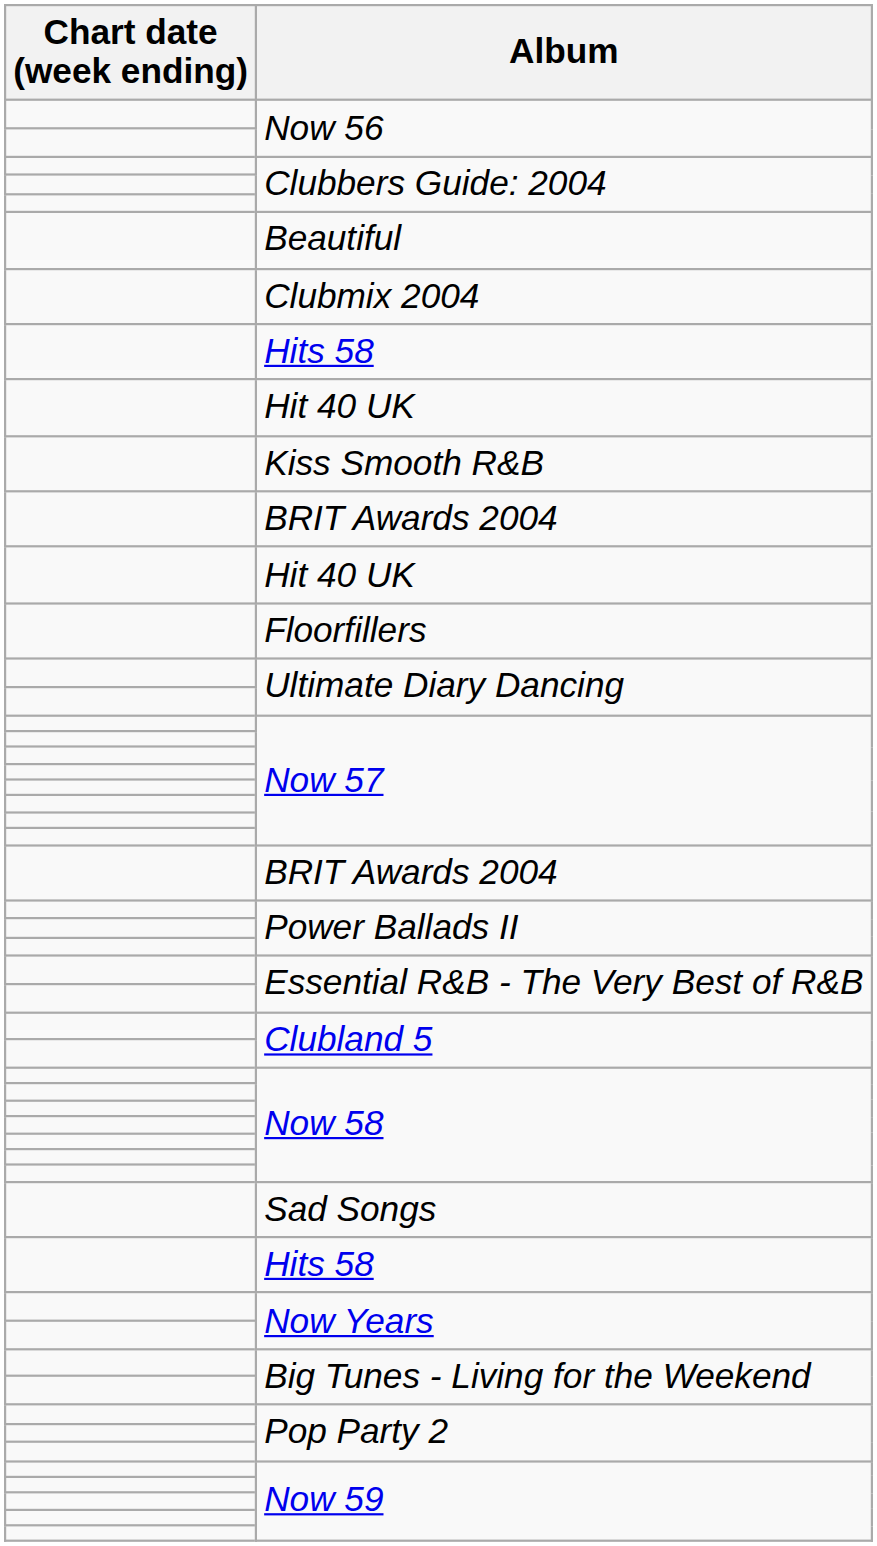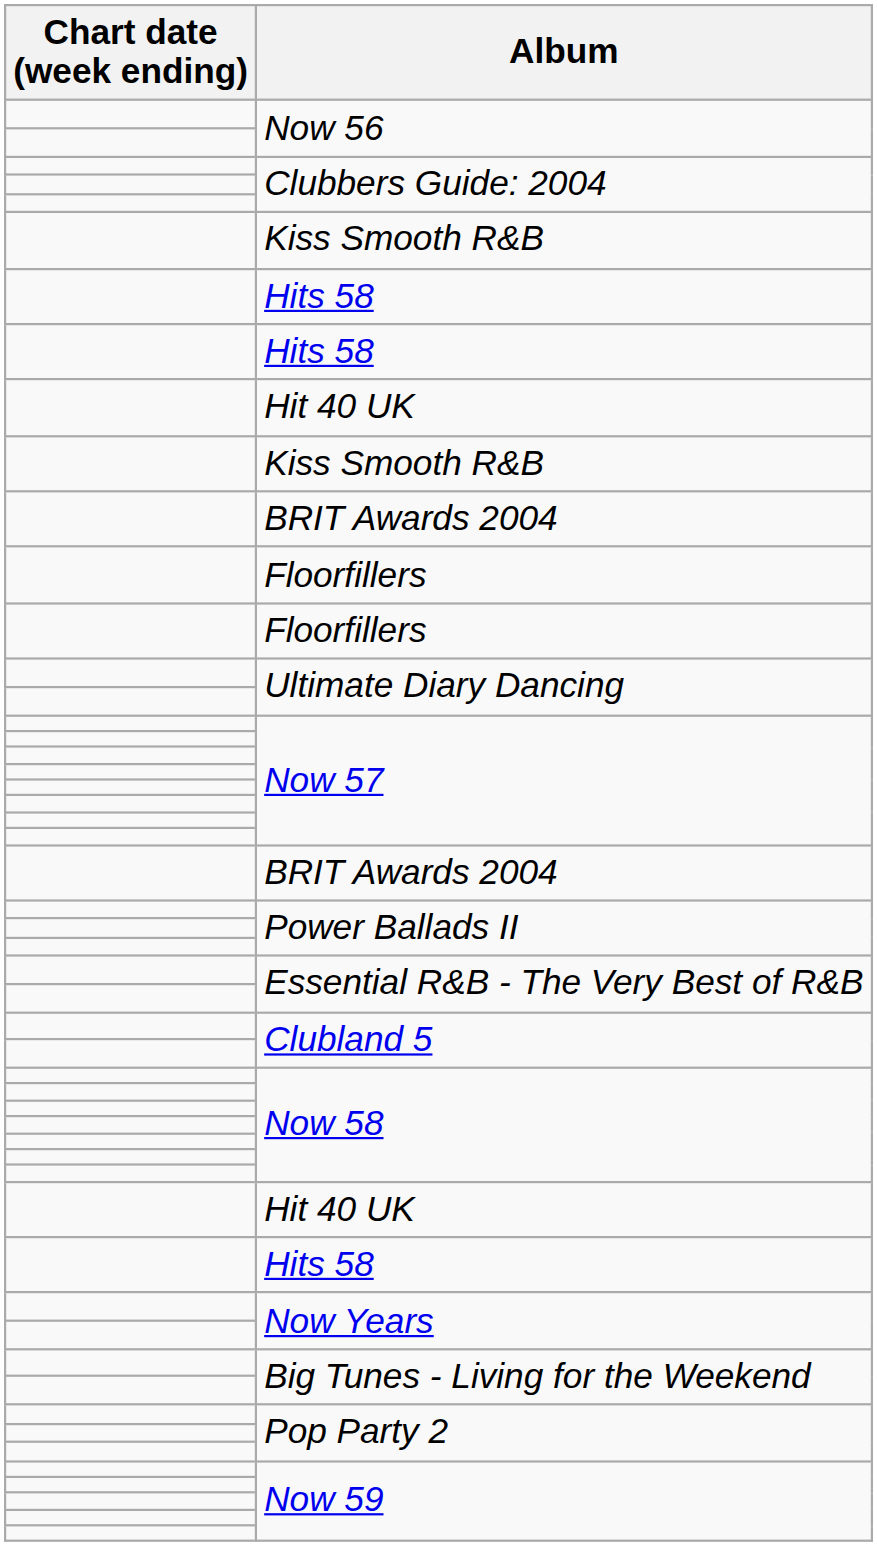row 7 | Album: Beautiful -> Kiss Smooth R&B
row 8 | Album: Clubmix 2004 -> Hits 58
row 13 | Album: Hit 40 UK -> Floorfillers
row 40 | Album: Sad Songs -> Hit 40 UK
